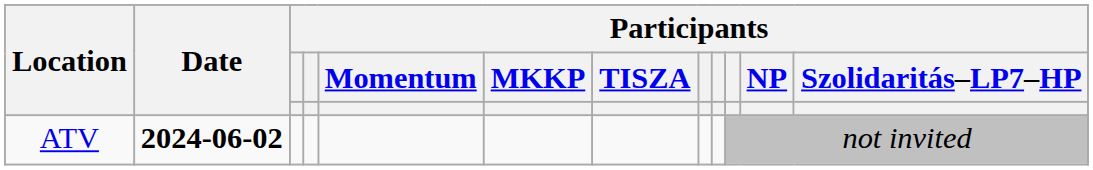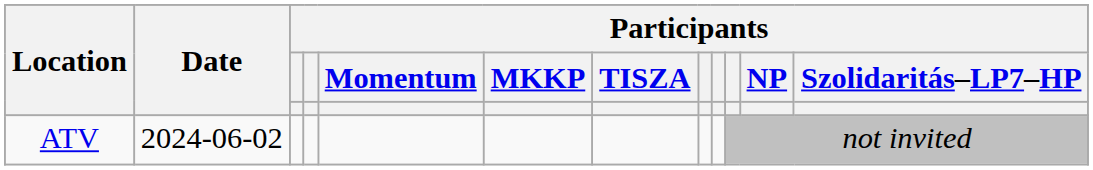ATV | Date: bold -> normal
